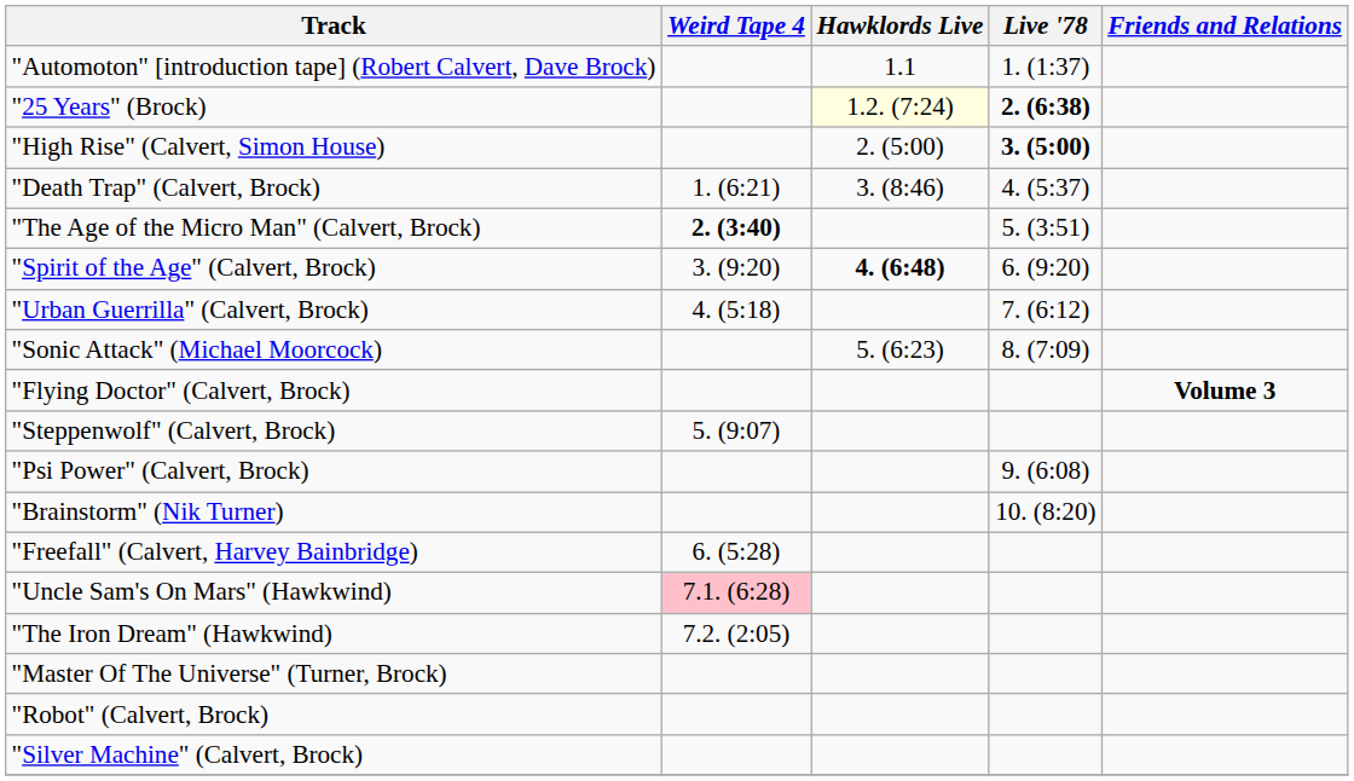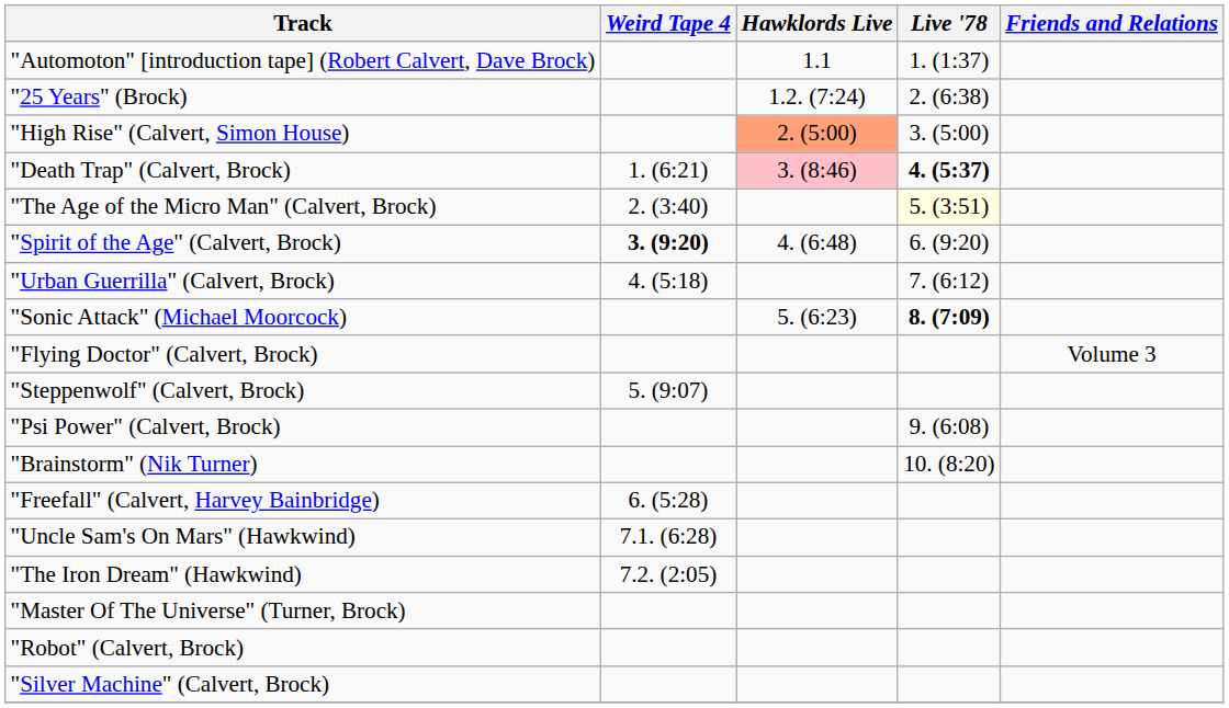"25 Years" (Brock) | Hawklords Live: lightyellow background -> no background
"25 Years" (Brock) | Live '78: bold -> normal
"High Rise" (Calvert, Simon House) | Hawklords Live: no background -> lightsalmon background
"High Rise" (Calvert, Simon House) | Live '78: bold -> normal
"Death Trap" (Calvert, Brock) | Hawklords Live: no background -> pink background
"Death Trap" (Calvert, Brock) | Live '78: normal -> bold
"The Age of the Micro Man" (Calvert, Brock) | Weird Tape 4: bold -> normal
"The Age of the Micro Man" (Calvert, Brock) | Live '78: no background -> lightyellow background
"Spirit of the Age" (Calvert, Brock) | Weird Tape 4: normal -> bold
"Spirit of the Age" (Calvert, Brock) | Hawklords Live: bold -> normal
"Sonic Attack" (Michael Moorcock) | Live '78: normal -> bold
"Flying Doctor" (Calvert, Brock) | Friends and Relations: bold -> normal
"Uncle Sam's On Mars" (Hawkwind) | Weird Tape 4: pink background -> no background
